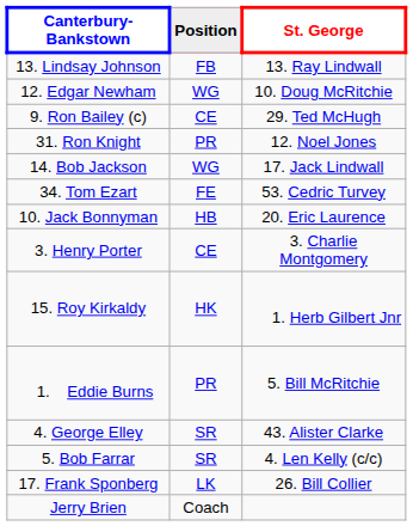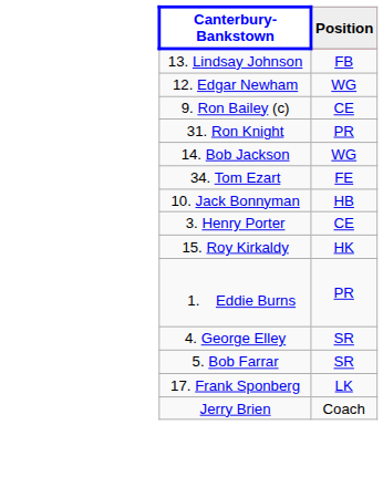- column: St. George | 13. Ray Lindwall | 10. Doug McRitchie | 29. Ted McHugh | 12. Noel Jones | 17. Jack Lindwall | 53. Cedric Turvey | 20. Eric Laurence | 3. Charlie Montgomery | Herb Gilbert Jnr | 5. Bill McRitchie | 43. Alister Clarke | 4. Len Kelly (c/c) | 26. Bill Collier
